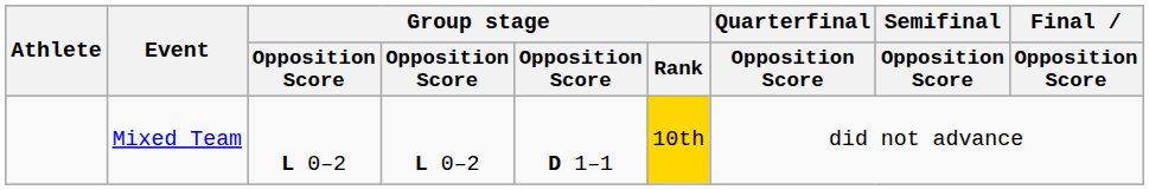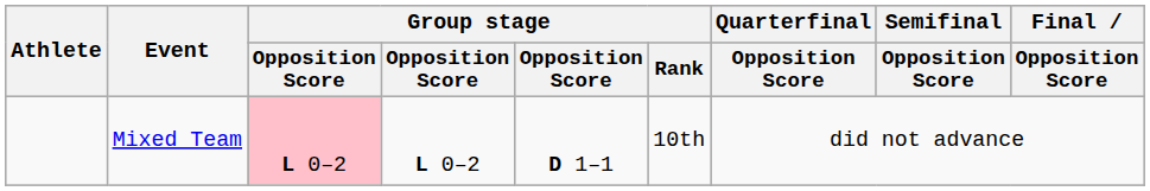Mixed Team | column 3: no background -> pink background
Mixed Team | Group stage / Rank: gold background -> no background
